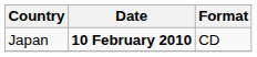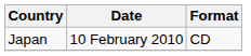Japan | Date: bold -> normal
